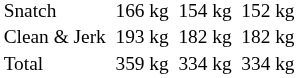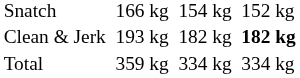Clean & Jerk | column 4: normal -> bold
